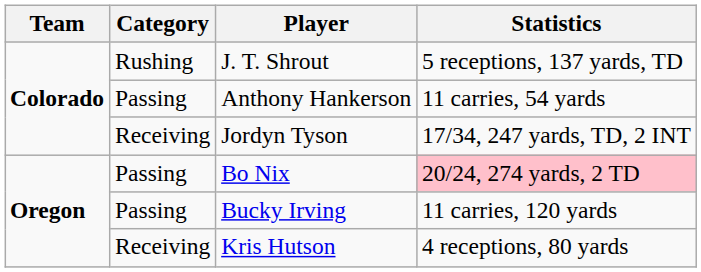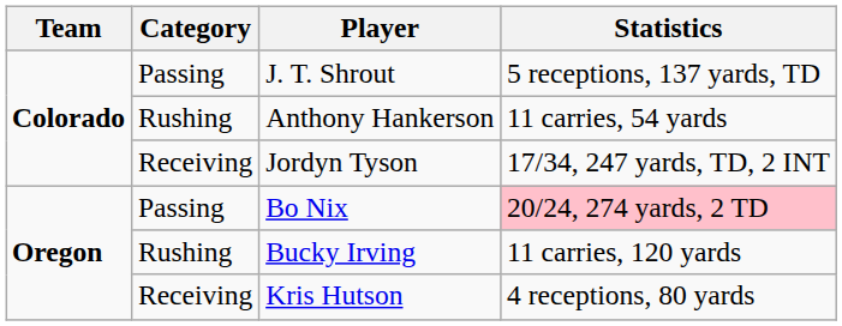J. T. Shrout | Category: Rushing -> Passing
Anthony Hankerson | Category: Passing -> Rushing
Bucky Irving | Category: Passing -> Rushing
